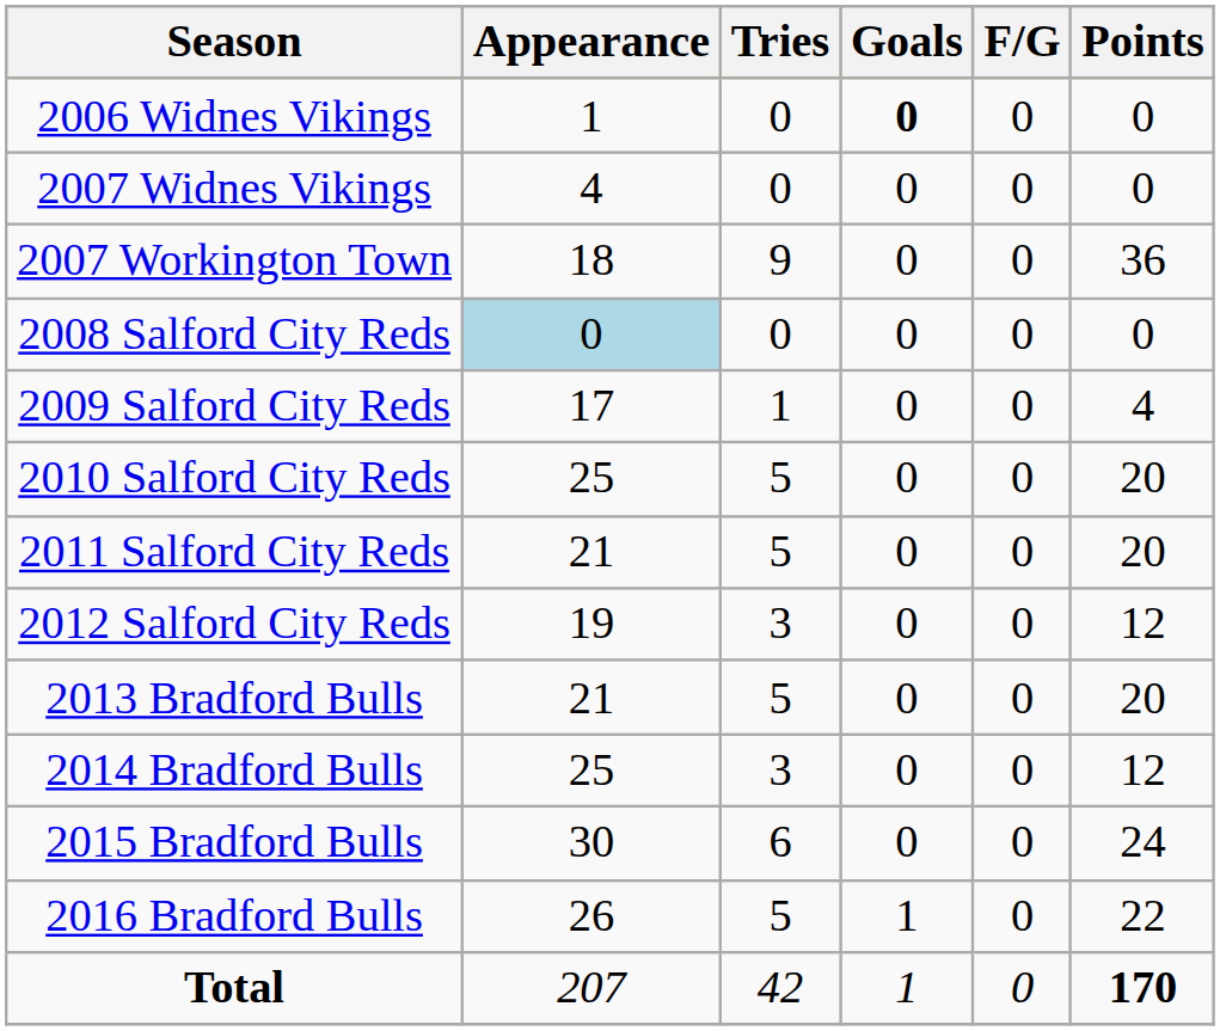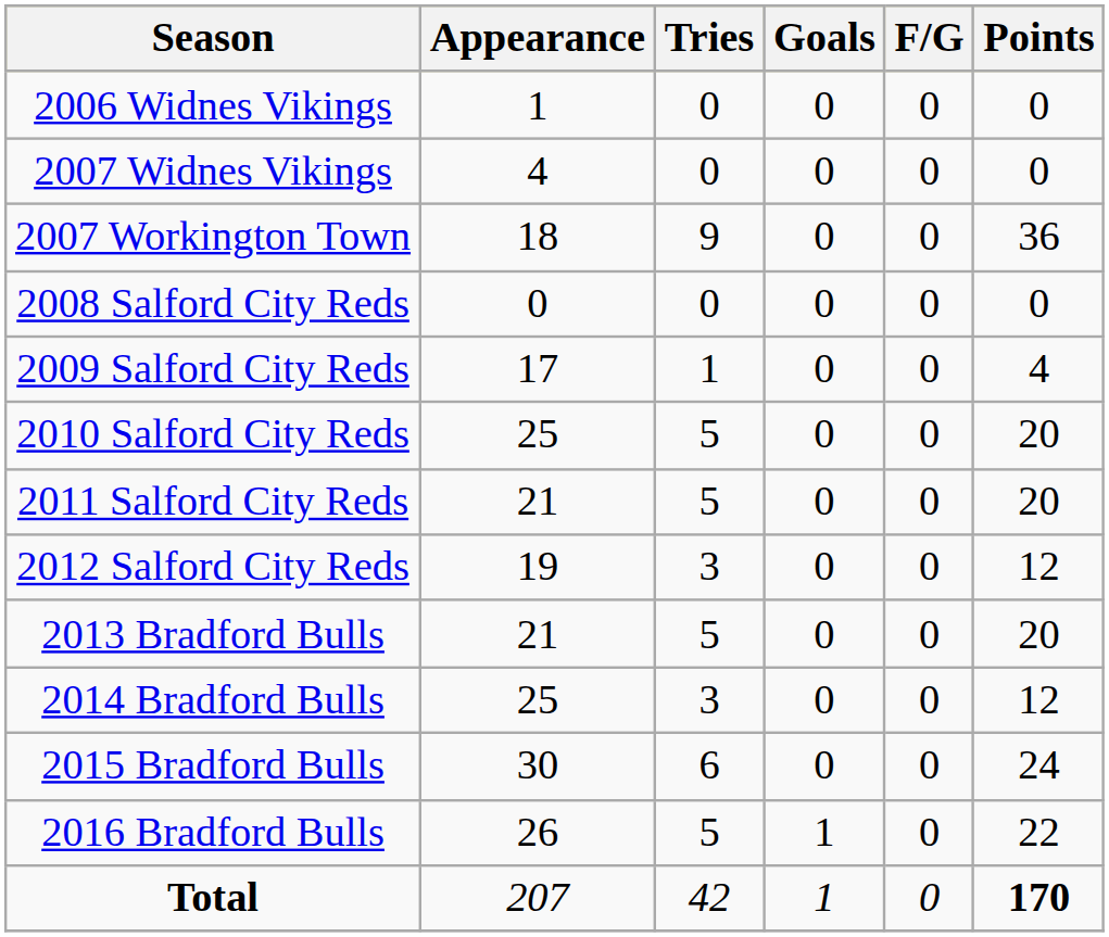2006 Widnes Vikings | Goals: bold -> normal
2008 Salford City Reds | Appearance: lightblue background -> no background
